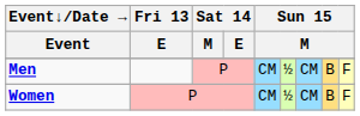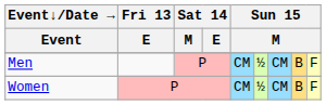Men | Event↓/Date → / Event: bold -> normal
Women | Event↓/Date → / Event: bold -> normal
